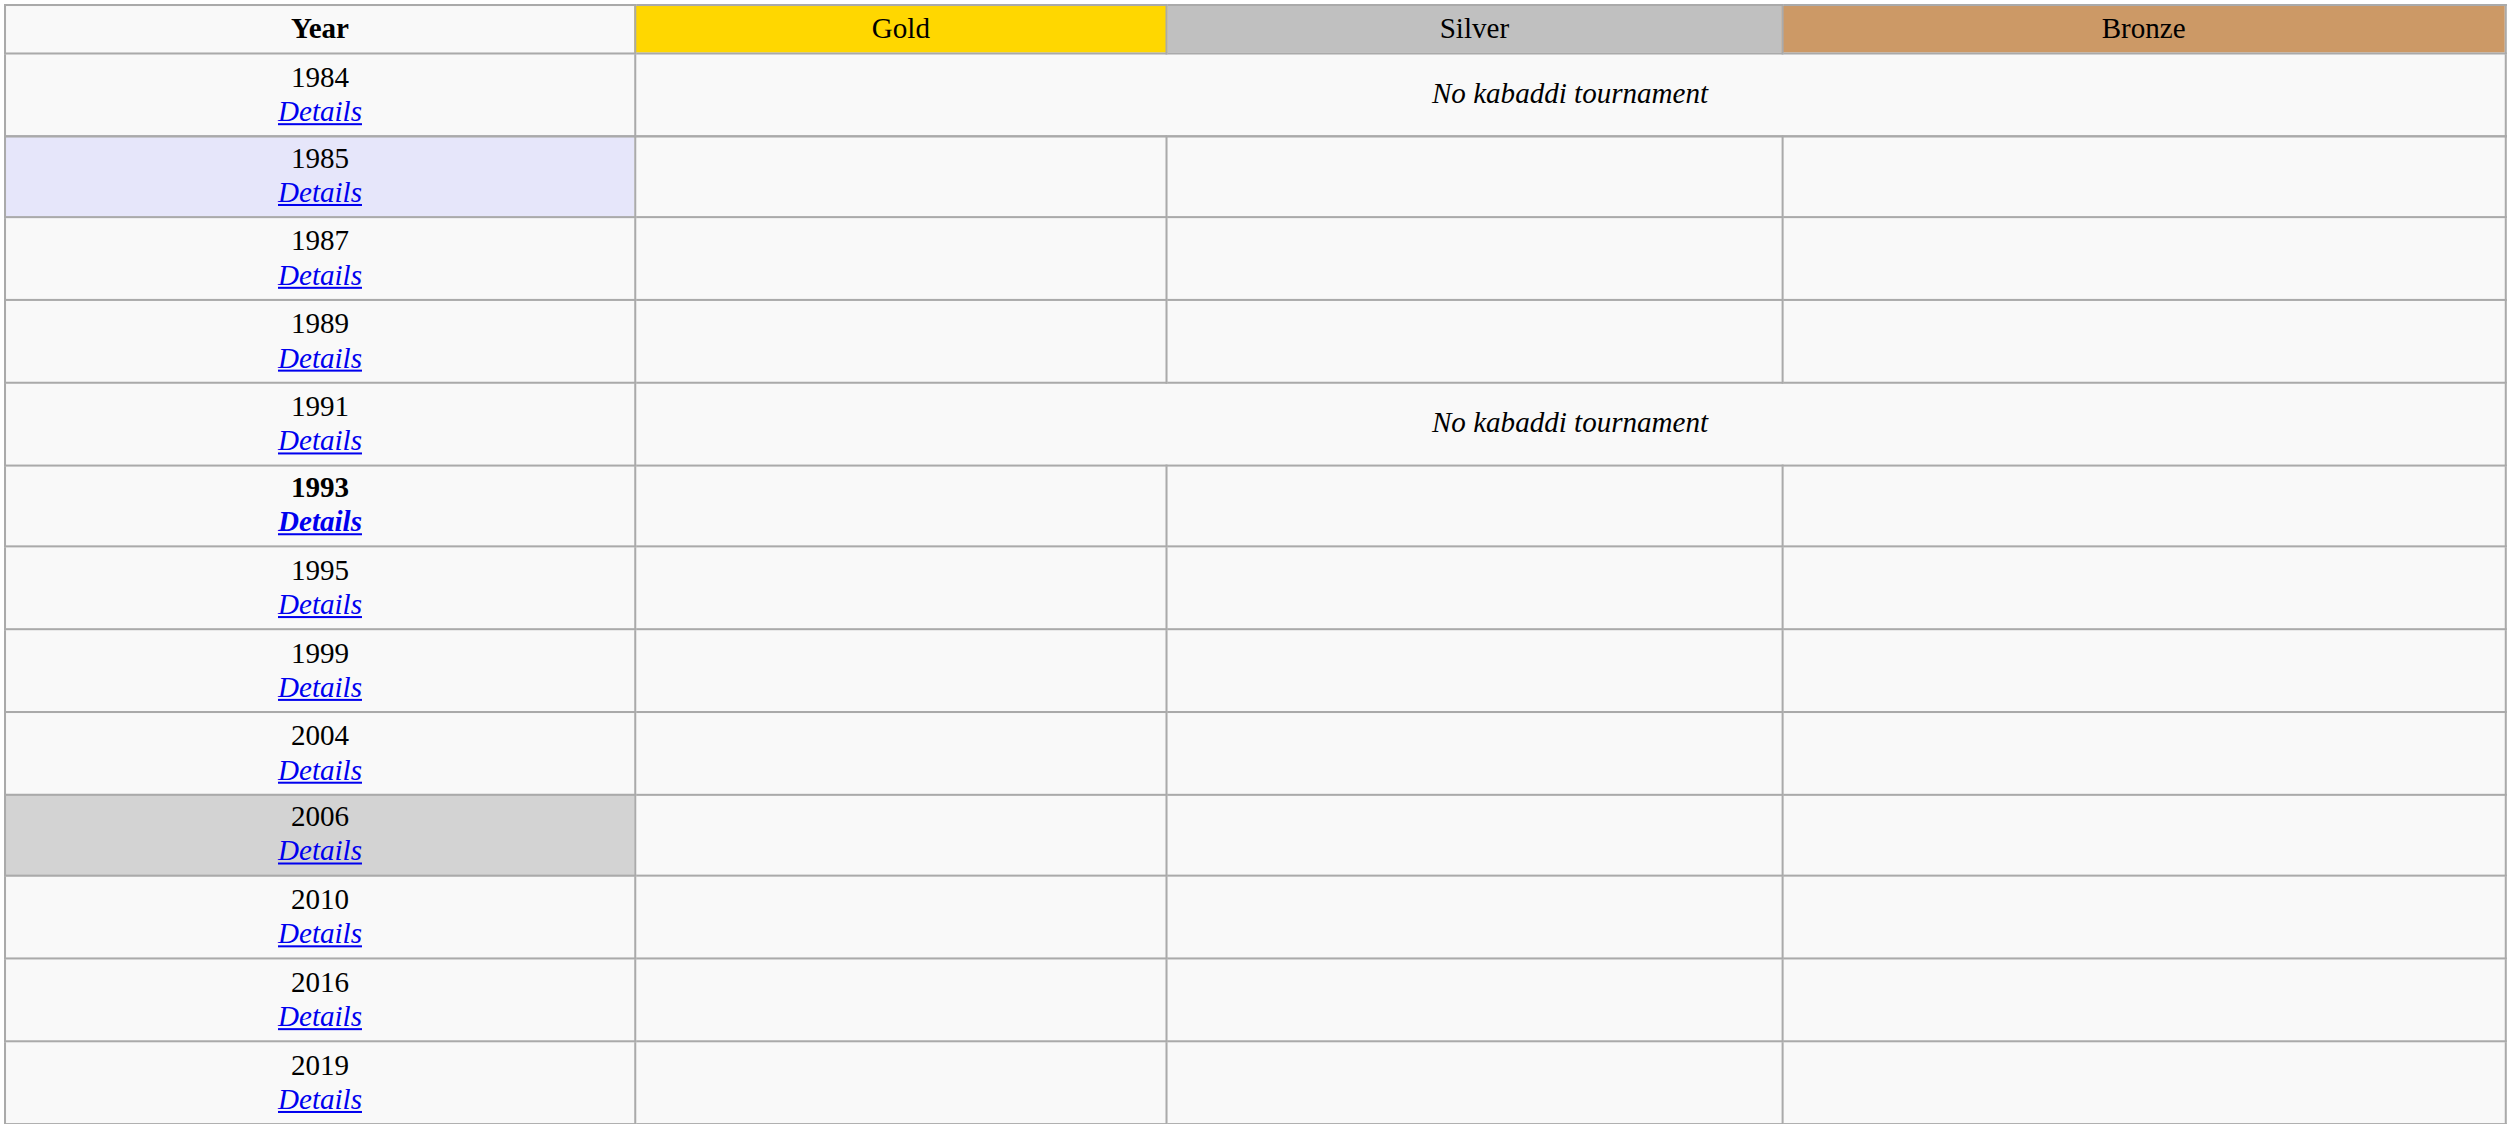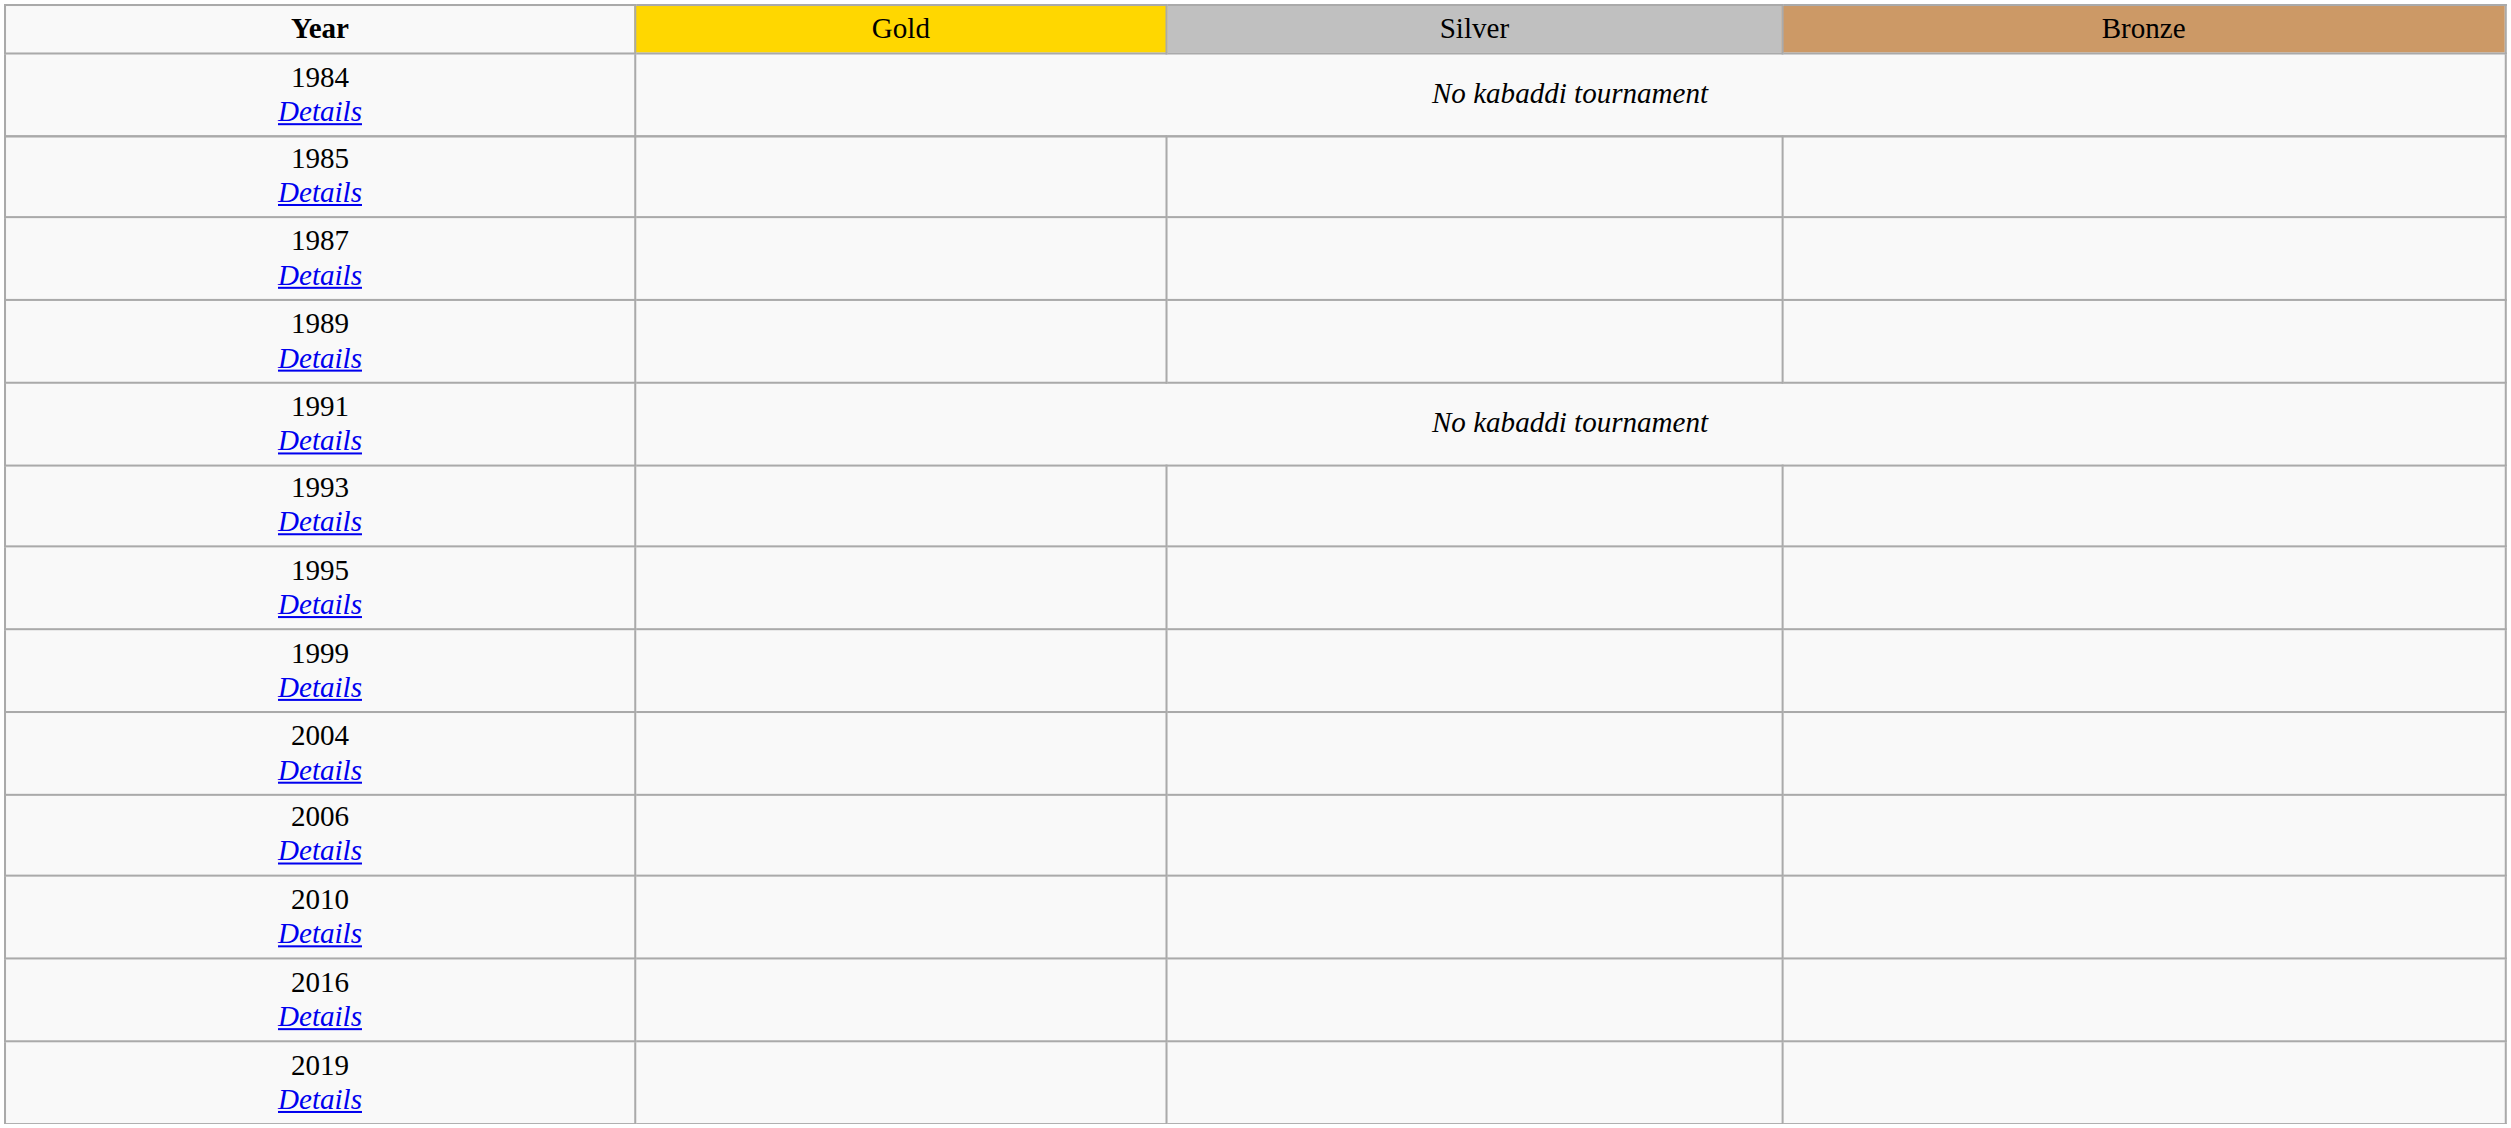1985 Details | column 1: lavender background -> no background
1993 Details | column 1: bold -> normal
2006 Details | column 1: lightgrey background -> no background
